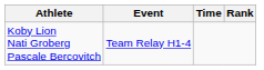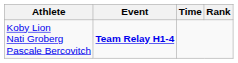Koby Lion Nati Groberg Pascale Bercovitch | Event: normal -> bold
